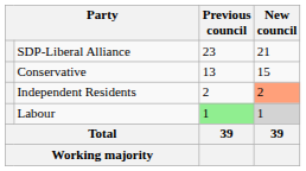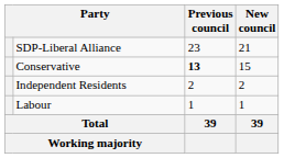Conservative | Previous council: normal -> bold
Independent Residents | New council: lightsalmon background -> no background
Labour | Previous council: lightgreen background -> no background
Labour | New council: lightgrey background -> no background
